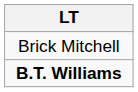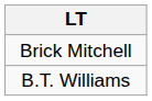row 3 | column 1: bold -> normal
